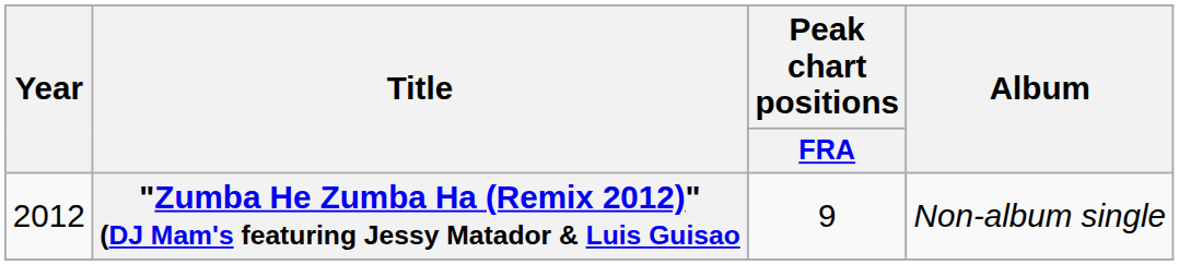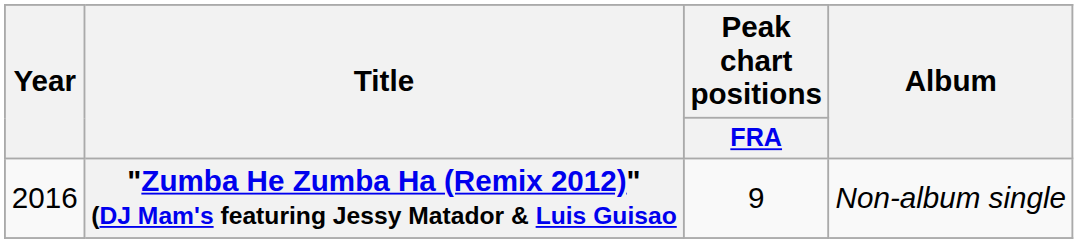row 3 | Year: 2012 -> 2016
